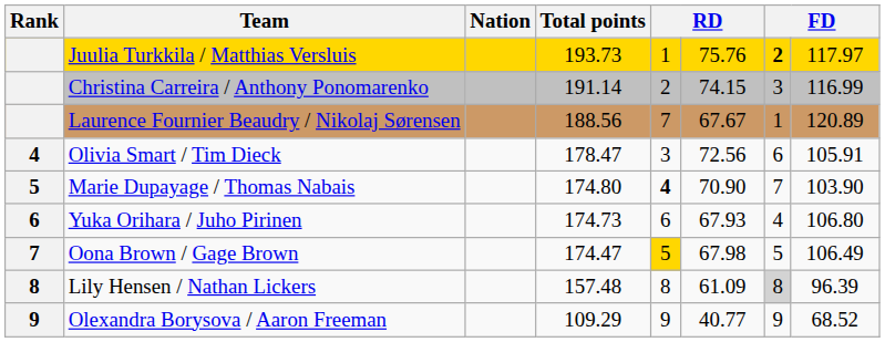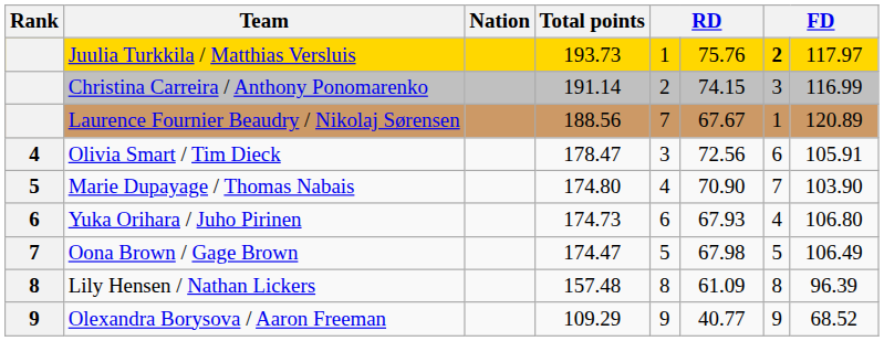Marie Dupayage / Thomas Nabais | column 5: bold -> normal
Oona Brown / Gage Brown | column 5: gold background -> no background
Lily Hensen / Nathan Lickers | column 7: lightgrey background -> no background
